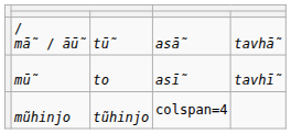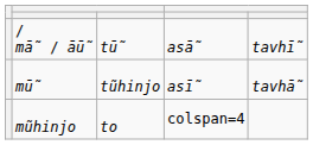/ mā̃ / āū̃ | column 5: tavhā̃ -> tavhī̃
mū̃ | column 3: to -> tũhinjo
mū̃ | column 5: tavhī̃ -> tavhā̃
mũhinjo | column 3: tũhinjo -> to
